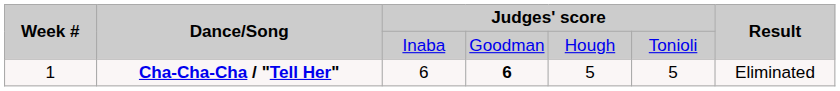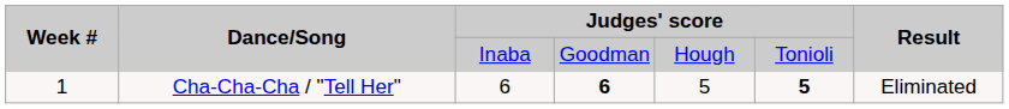1 | Dance/Song: bold -> normal
1 | column 6: normal -> bold
